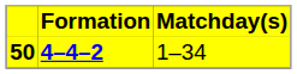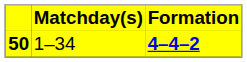columns swapped: Formation <-> Matchday(s)
